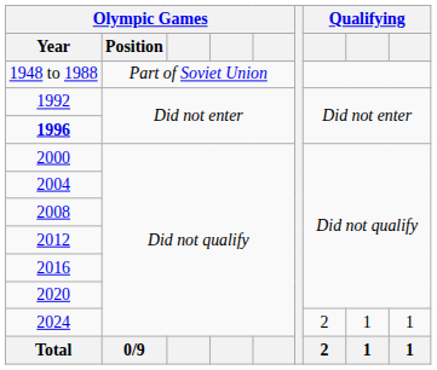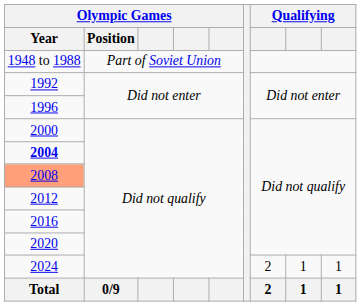1996 | Olympic Games / Year: bold -> normal
2004 | Olympic Games / Year: normal -> bold
2008 | Olympic Games / Year: no background -> lightsalmon background
